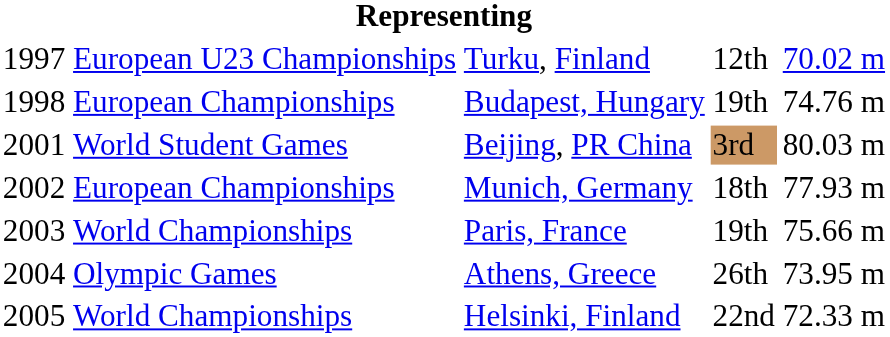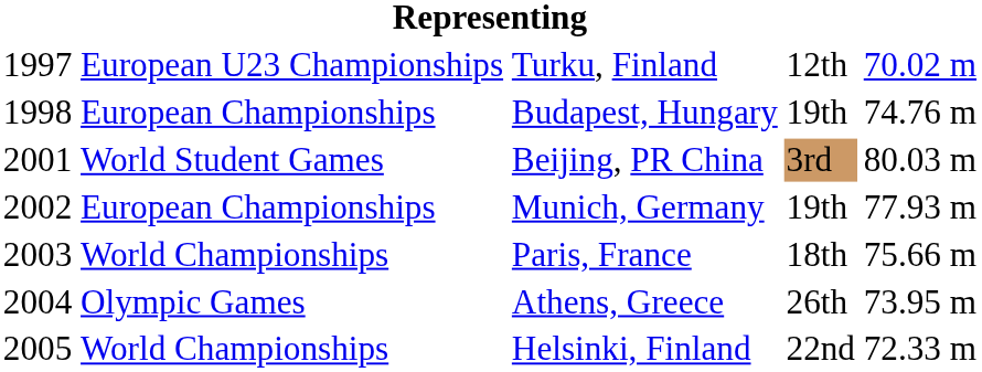Munich, Germany | column 4: 18th -> 19th
Paris, France | column 4: 19th -> 18th
